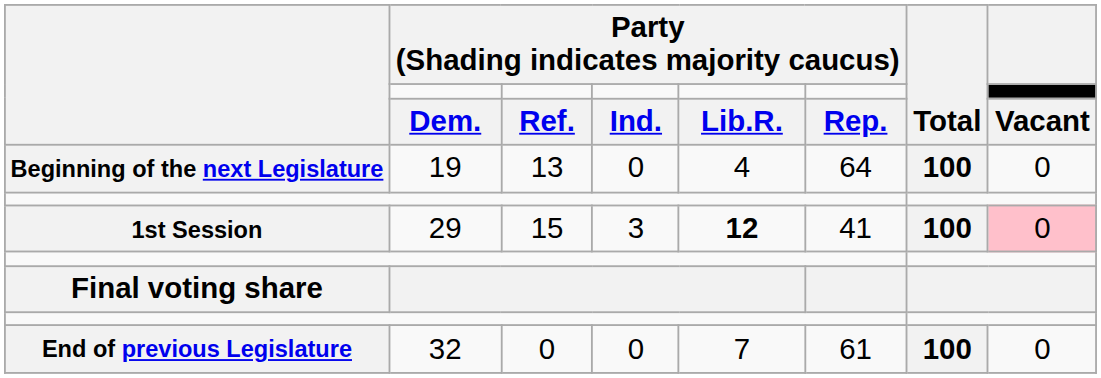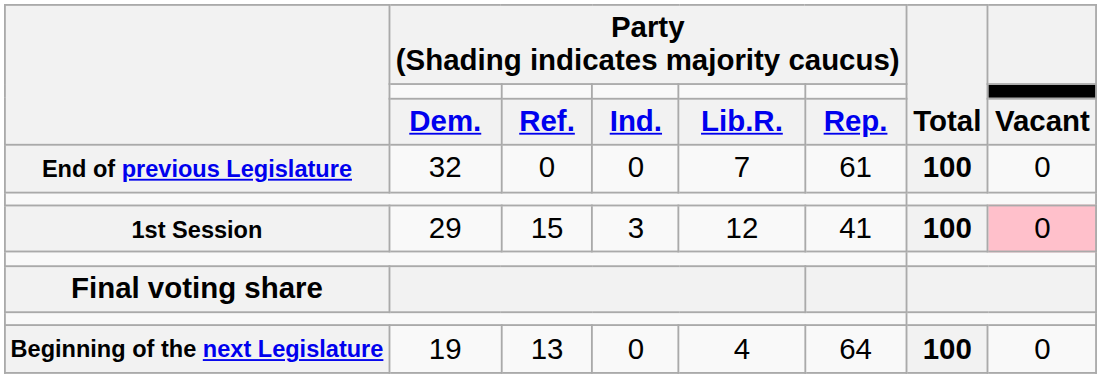rows swapped: End of previous Legislature <-> Beginning of the next Legislature
1st Session | column 5: bold -> normal
